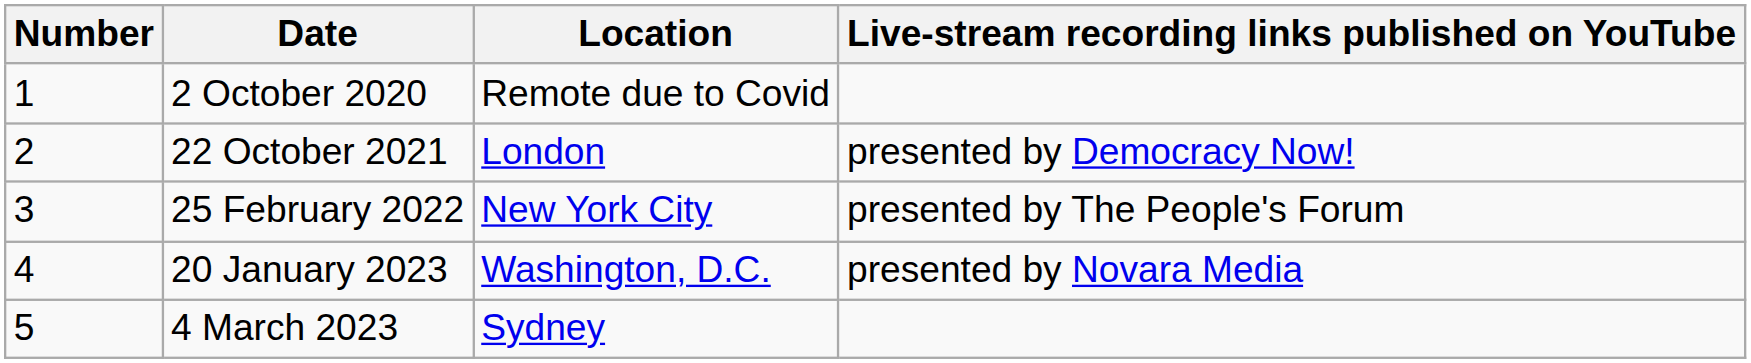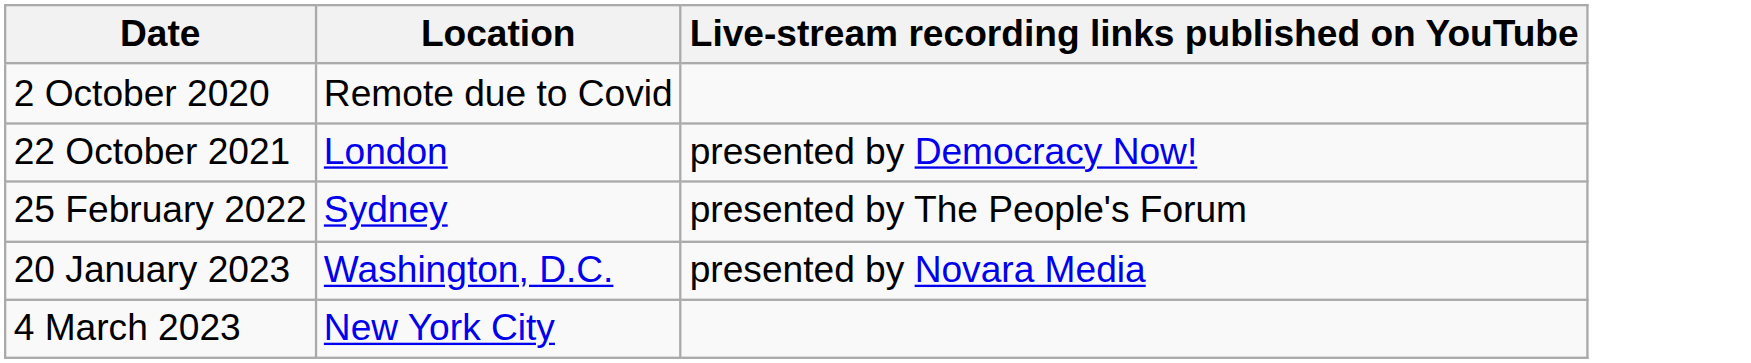- column: Number | 1 | 2 | 3 | 4 | 5
25 February 2022 | Location: New York City -> Sydney
4 March 2023 | Location: Sydney -> New York City
